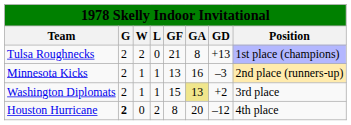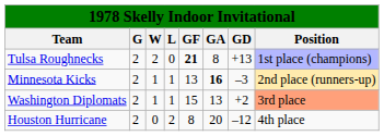Tulsa Roughnecks | GF: normal -> bold
Minnesota Kicks | GA: normal -> bold
Washington Diplomats | GA: khaki background -> no background
Washington Diplomats | Position: no background -> lightsalmon background
Houston Hurricane | G: bold -> normal
